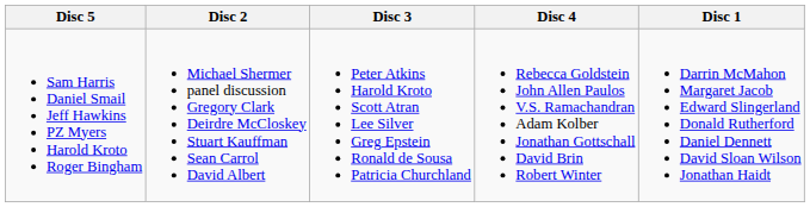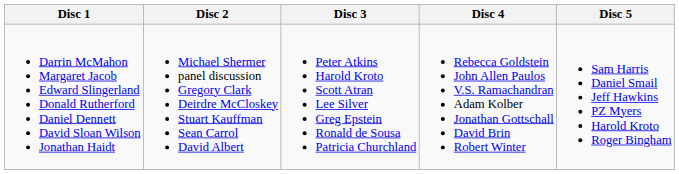columns swapped: Disc 1 <-> Disc 5
